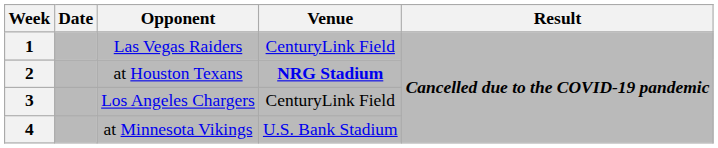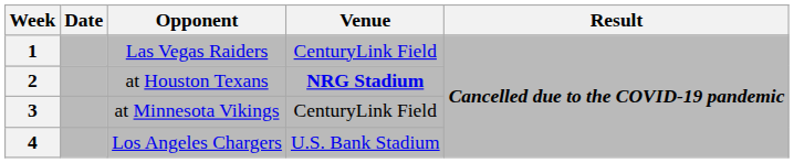3 | Opponent: Los Angeles Chargers -> at Minnesota Vikings
4 | Opponent: at Minnesota Vikings -> Los Angeles Chargers
